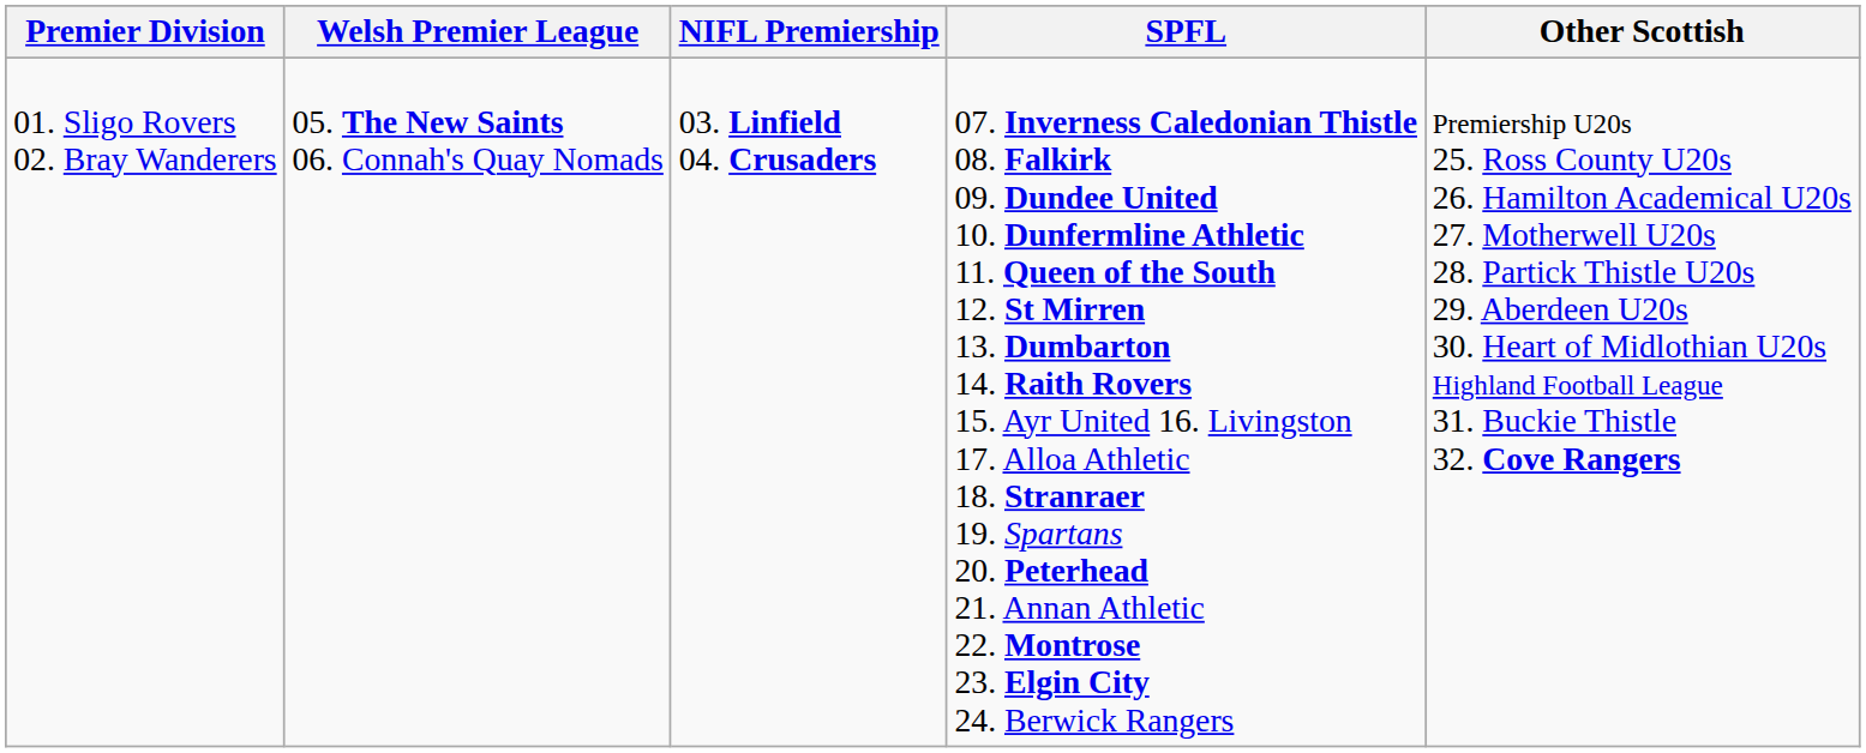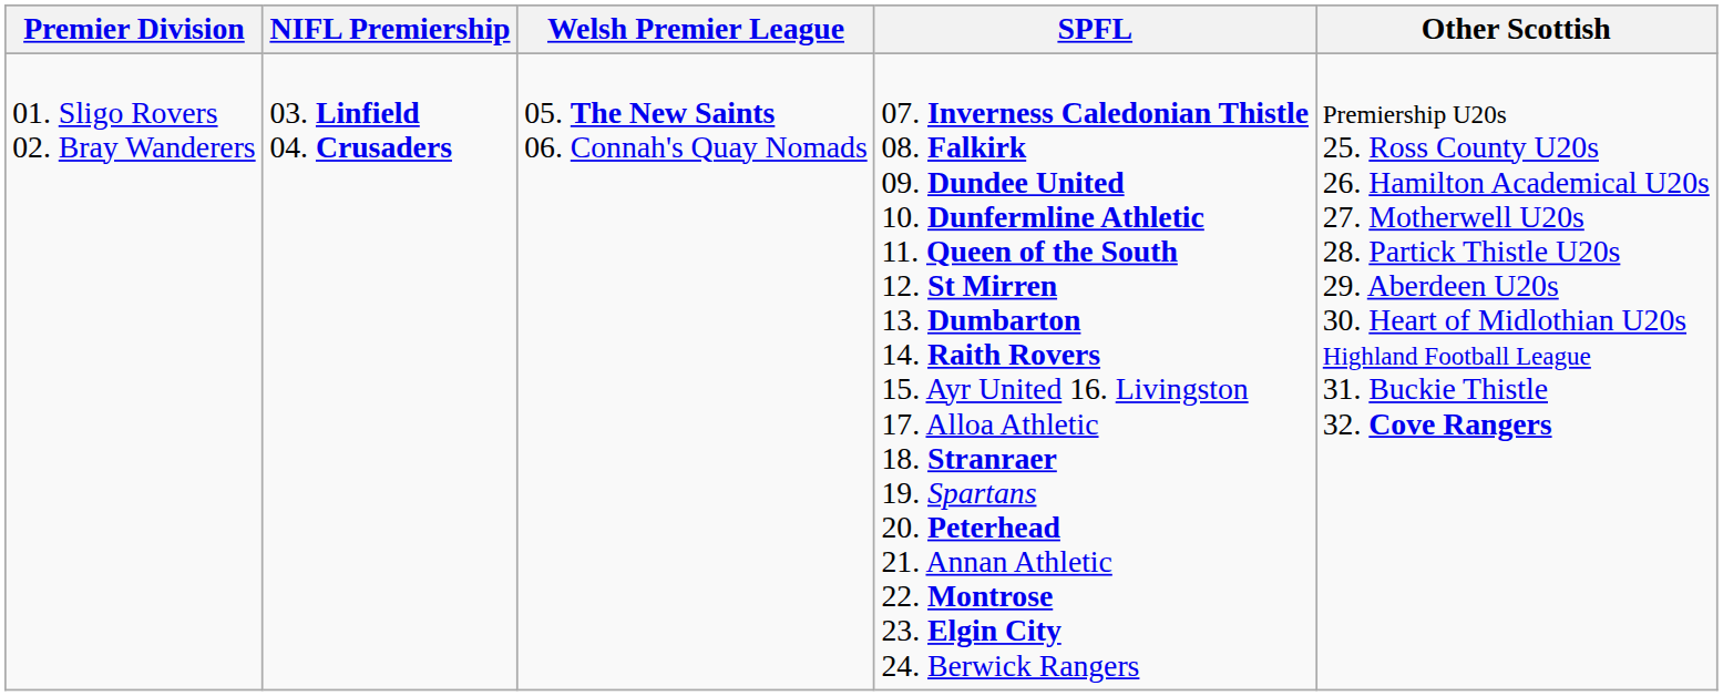columns swapped: NIFL Premiership <-> Welsh Premier League
